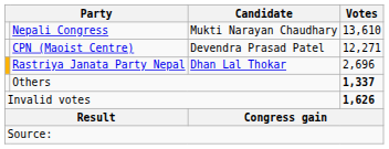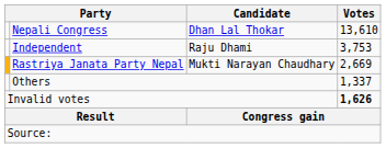Nepali Congress | Candidate: Mukti Narayan Chaudhary -> Dhan Lal Thokar
- row: CPN (Maoist Centre) | Devendra Prasad Patel | 12,271
+ row: Independent | Raju Dhami | 3,753
Rastriya Janata Party Nepal | Candidate: Dhan Lal Thokar -> Mukti Narayan Chaudhary
Rastriya Janata Party Nepal | Votes: 2,696 -> 2,669
Others | Votes: bold -> normal
